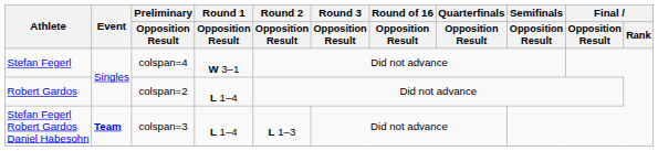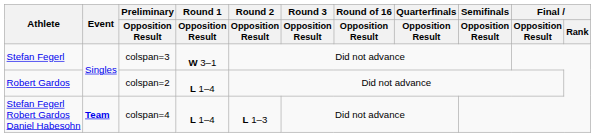Stefan Fegerl | Preliminary / Opposition Result: colspan=4 -> colspan=3
Stefan Fegerl Robert Gardos Daniel Habesohn | Preliminary / Opposition Result: colspan=3 -> colspan=4
